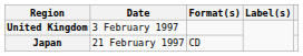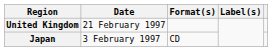United Kingdom | Date: 3 February 1997 -> 21 February 1997
Japan | Date: 21 February 1997 -> 3 February 1997
